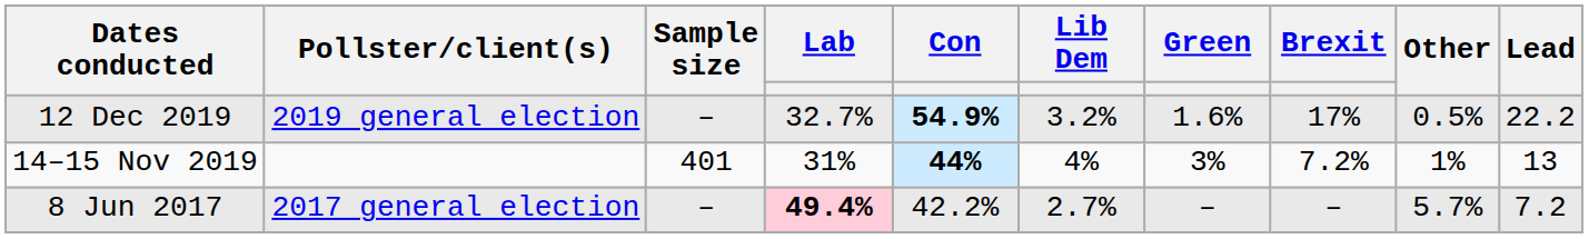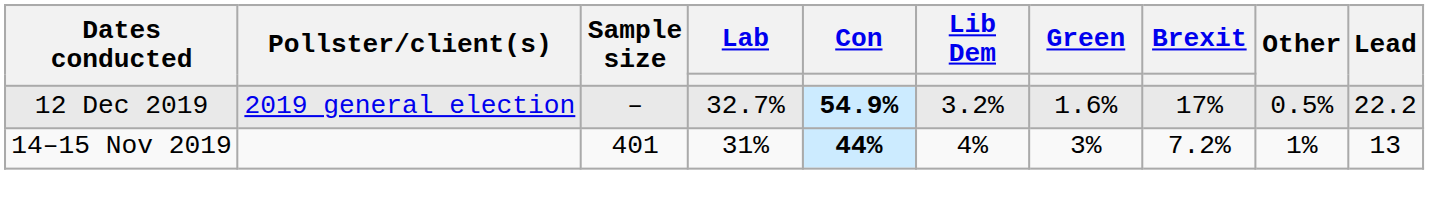- row: 8 Jun 2017 | 2017 general election | – | 49.4% | 42.2% | 2.7% | – | – | 5.7% | 7.2
